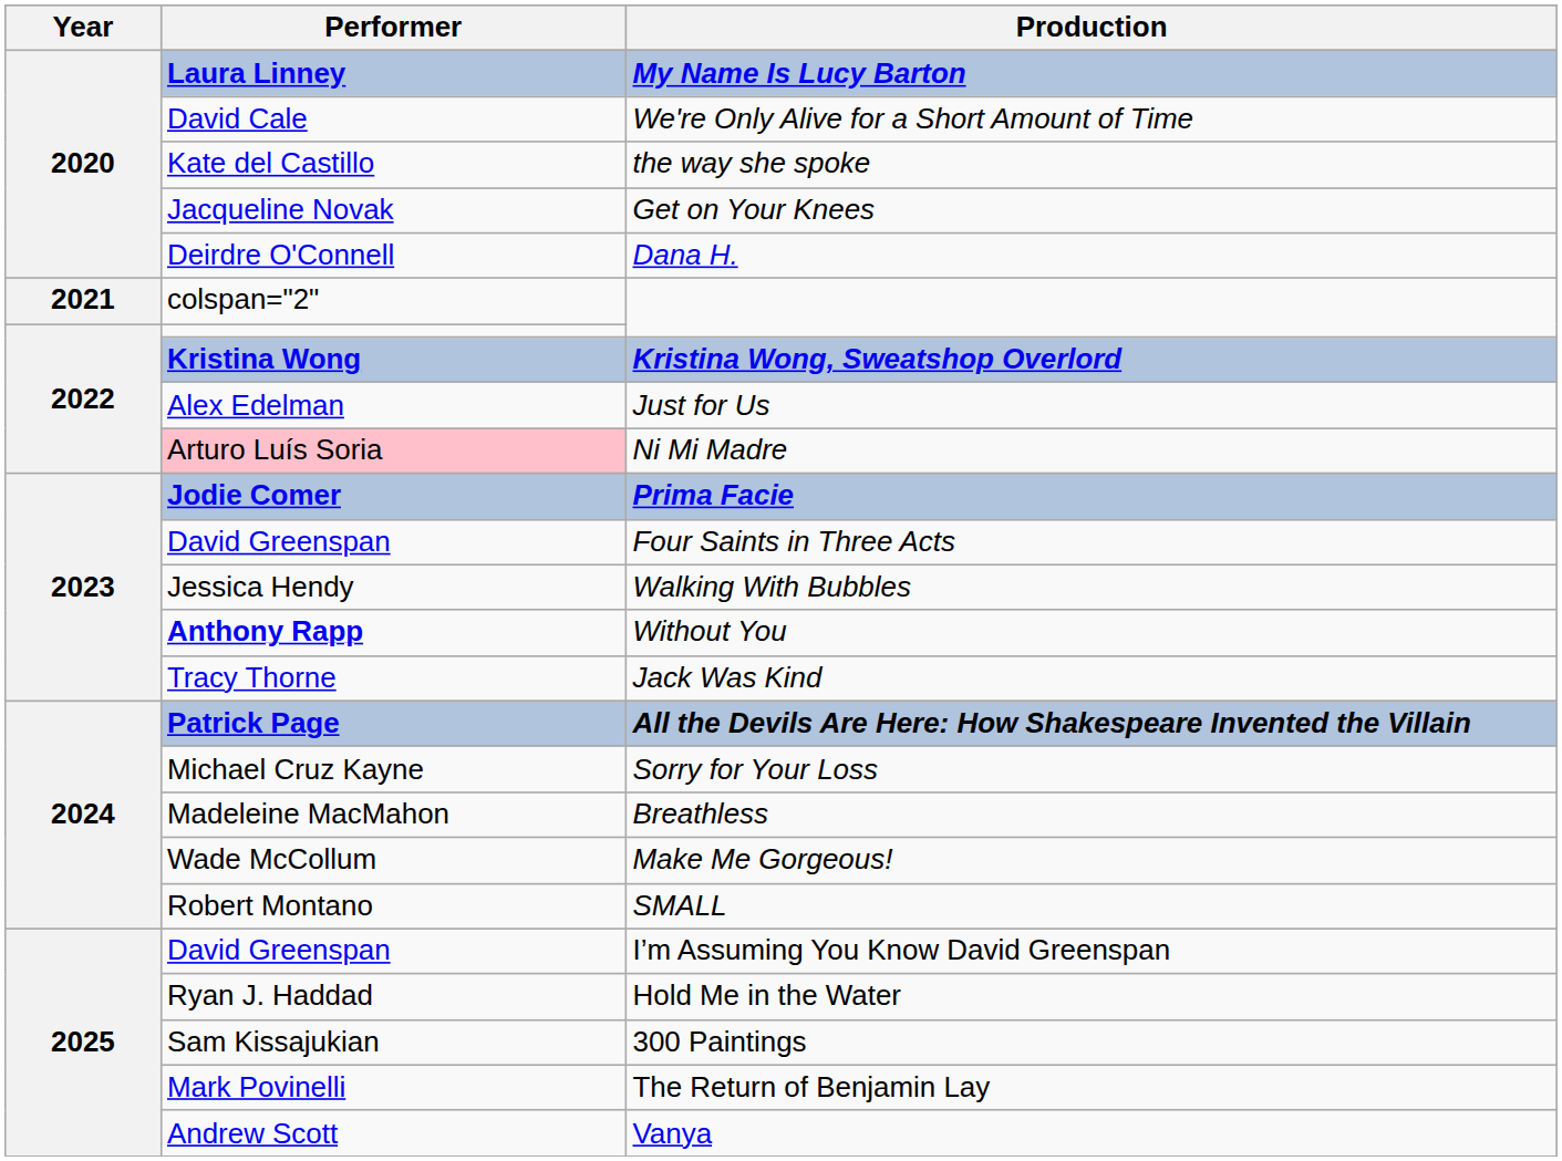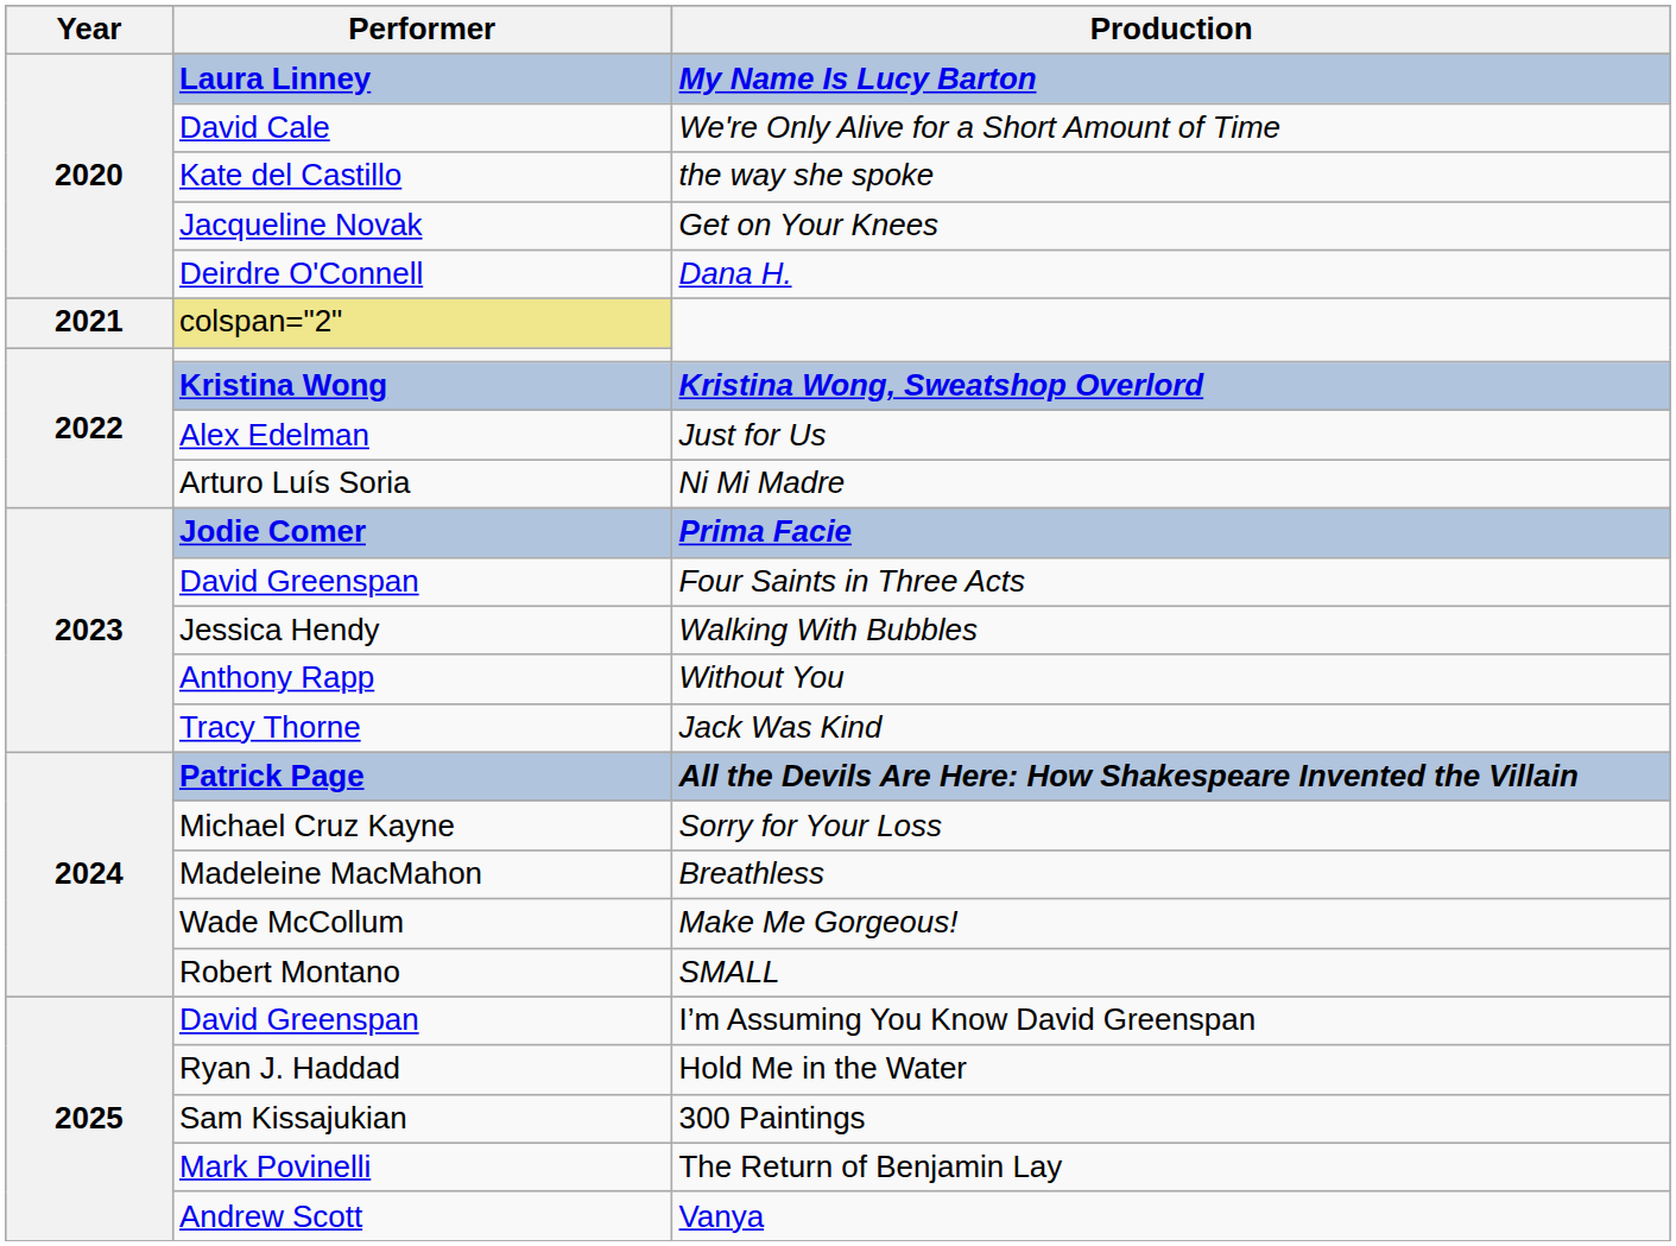colspan="2" | Performer: no background -> khaki background
Arturo Luís Soria | Performer: pink background -> no background
Anthony Rapp | Performer: bold -> normal
